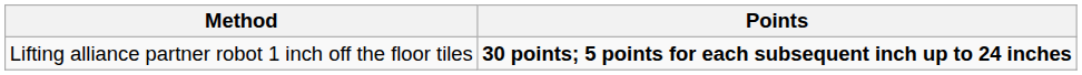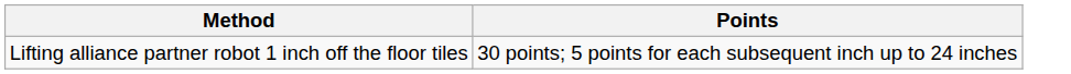Lifting alliance partner robot 1 inch off the floor tiles | Points: bold -> normal
